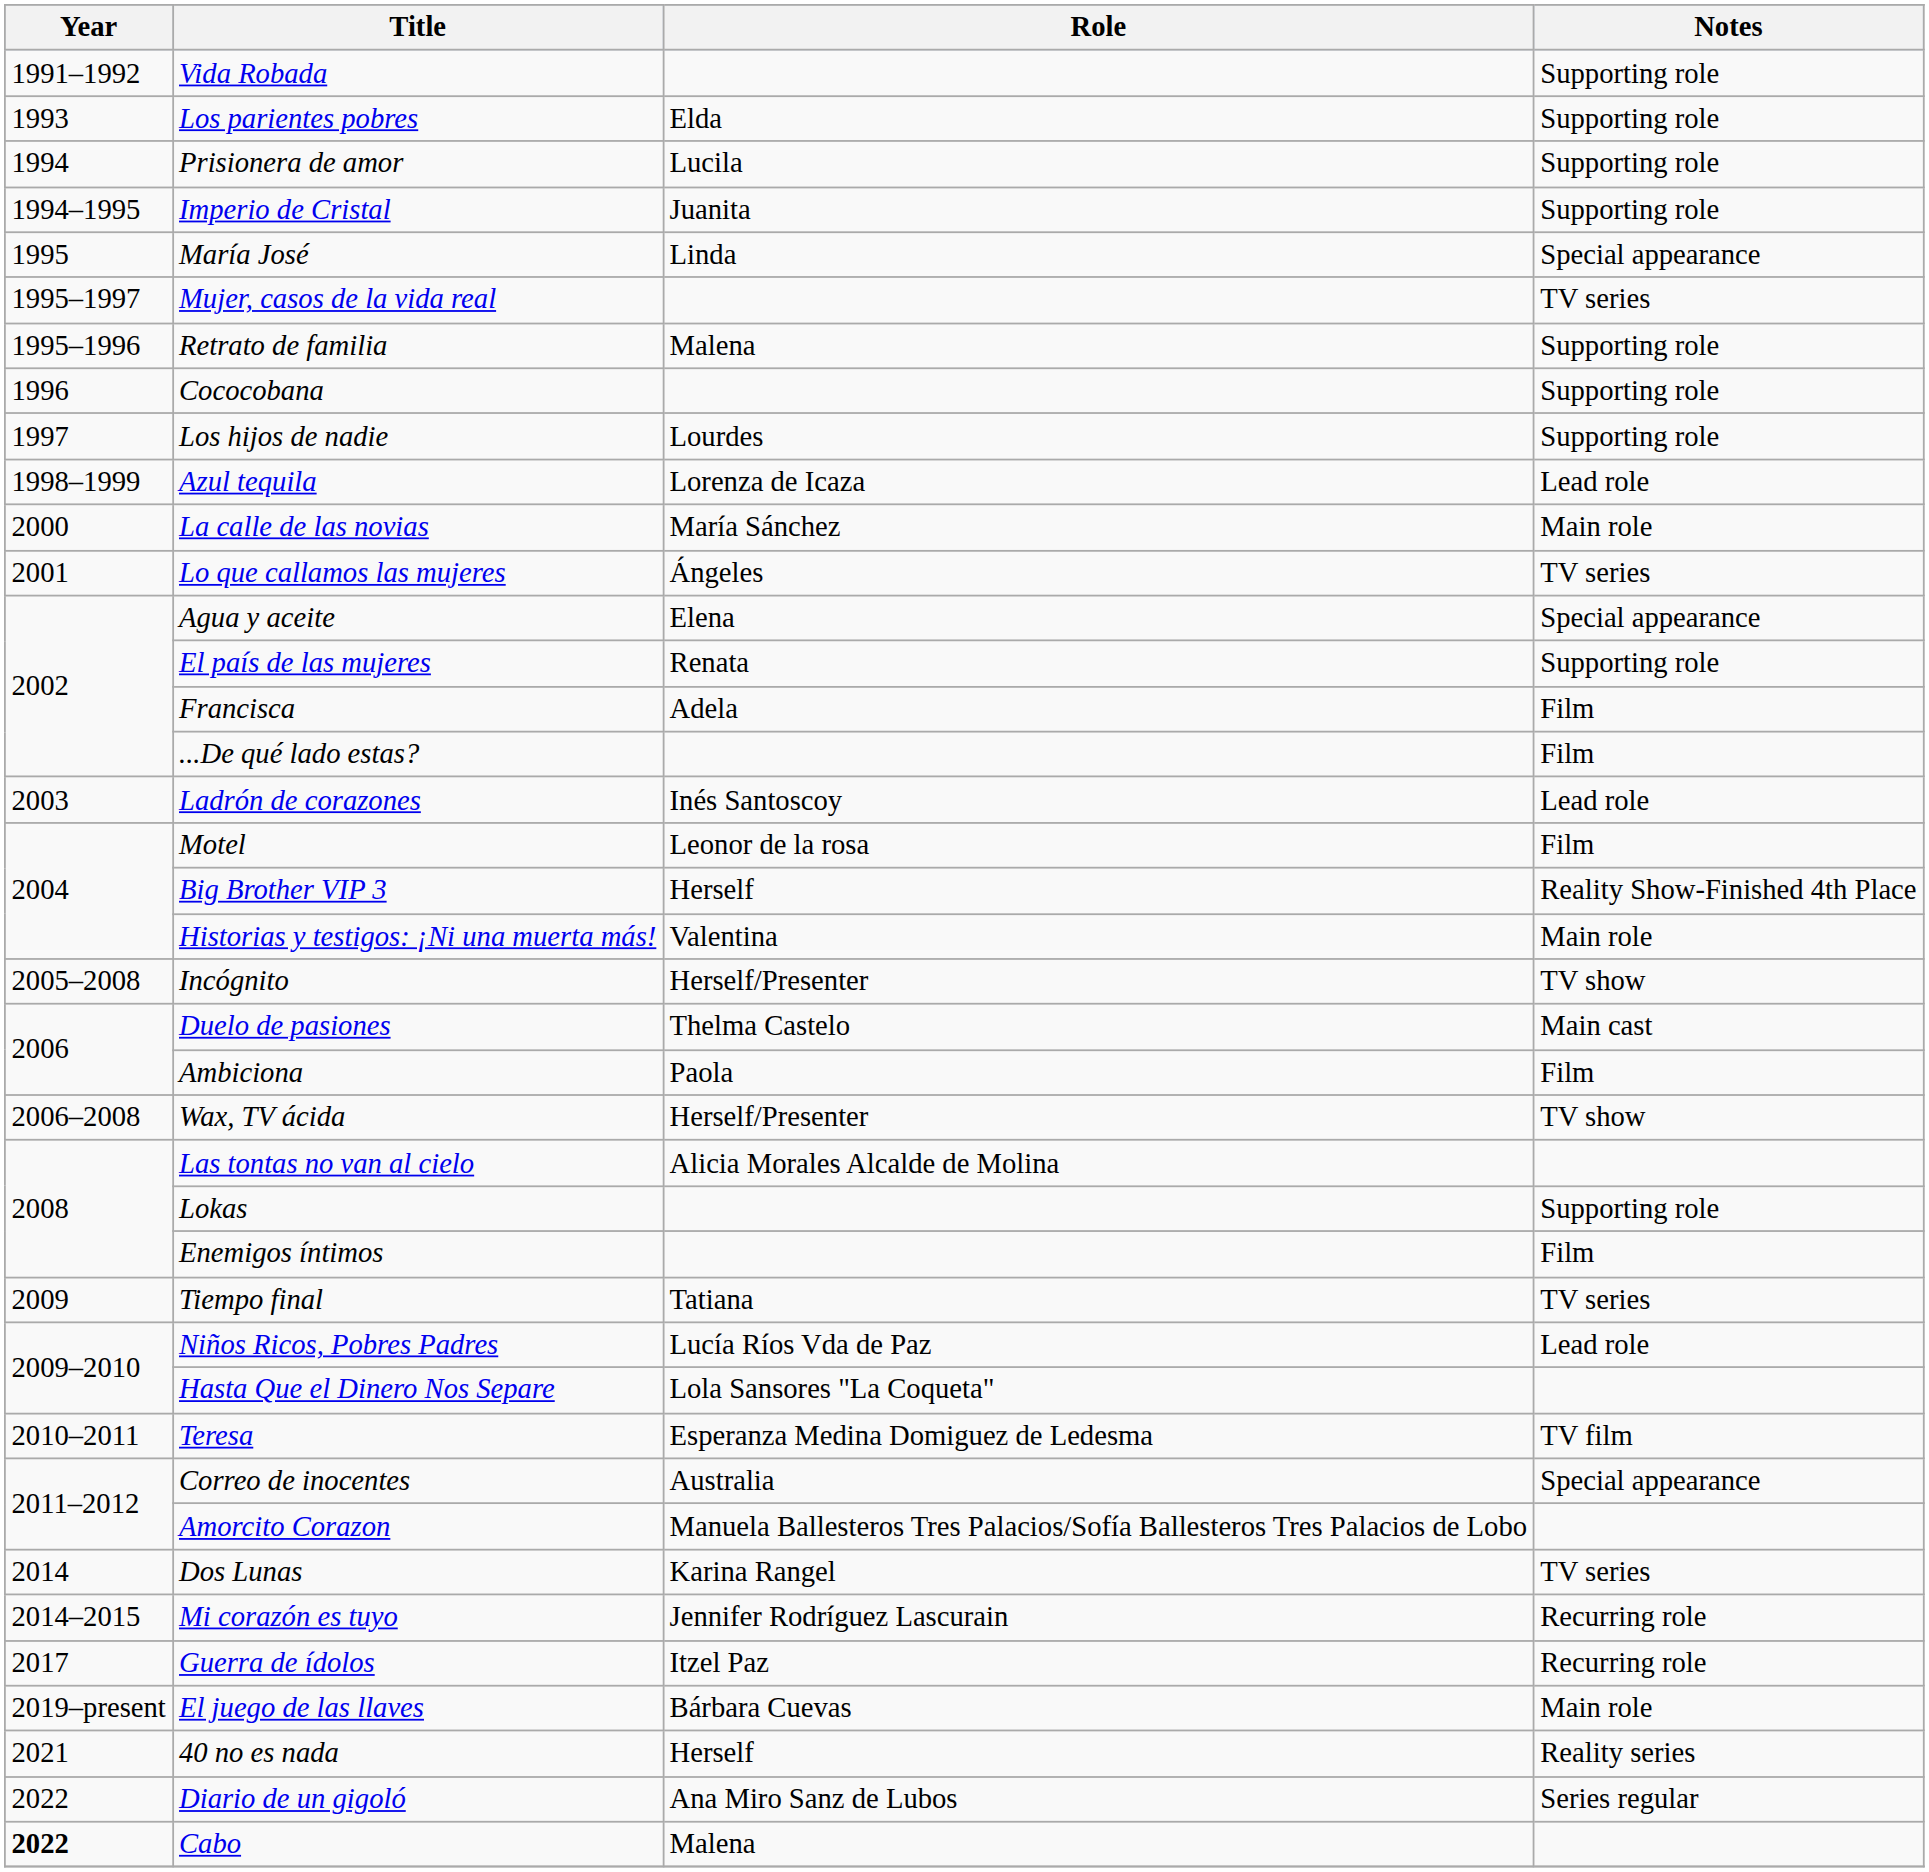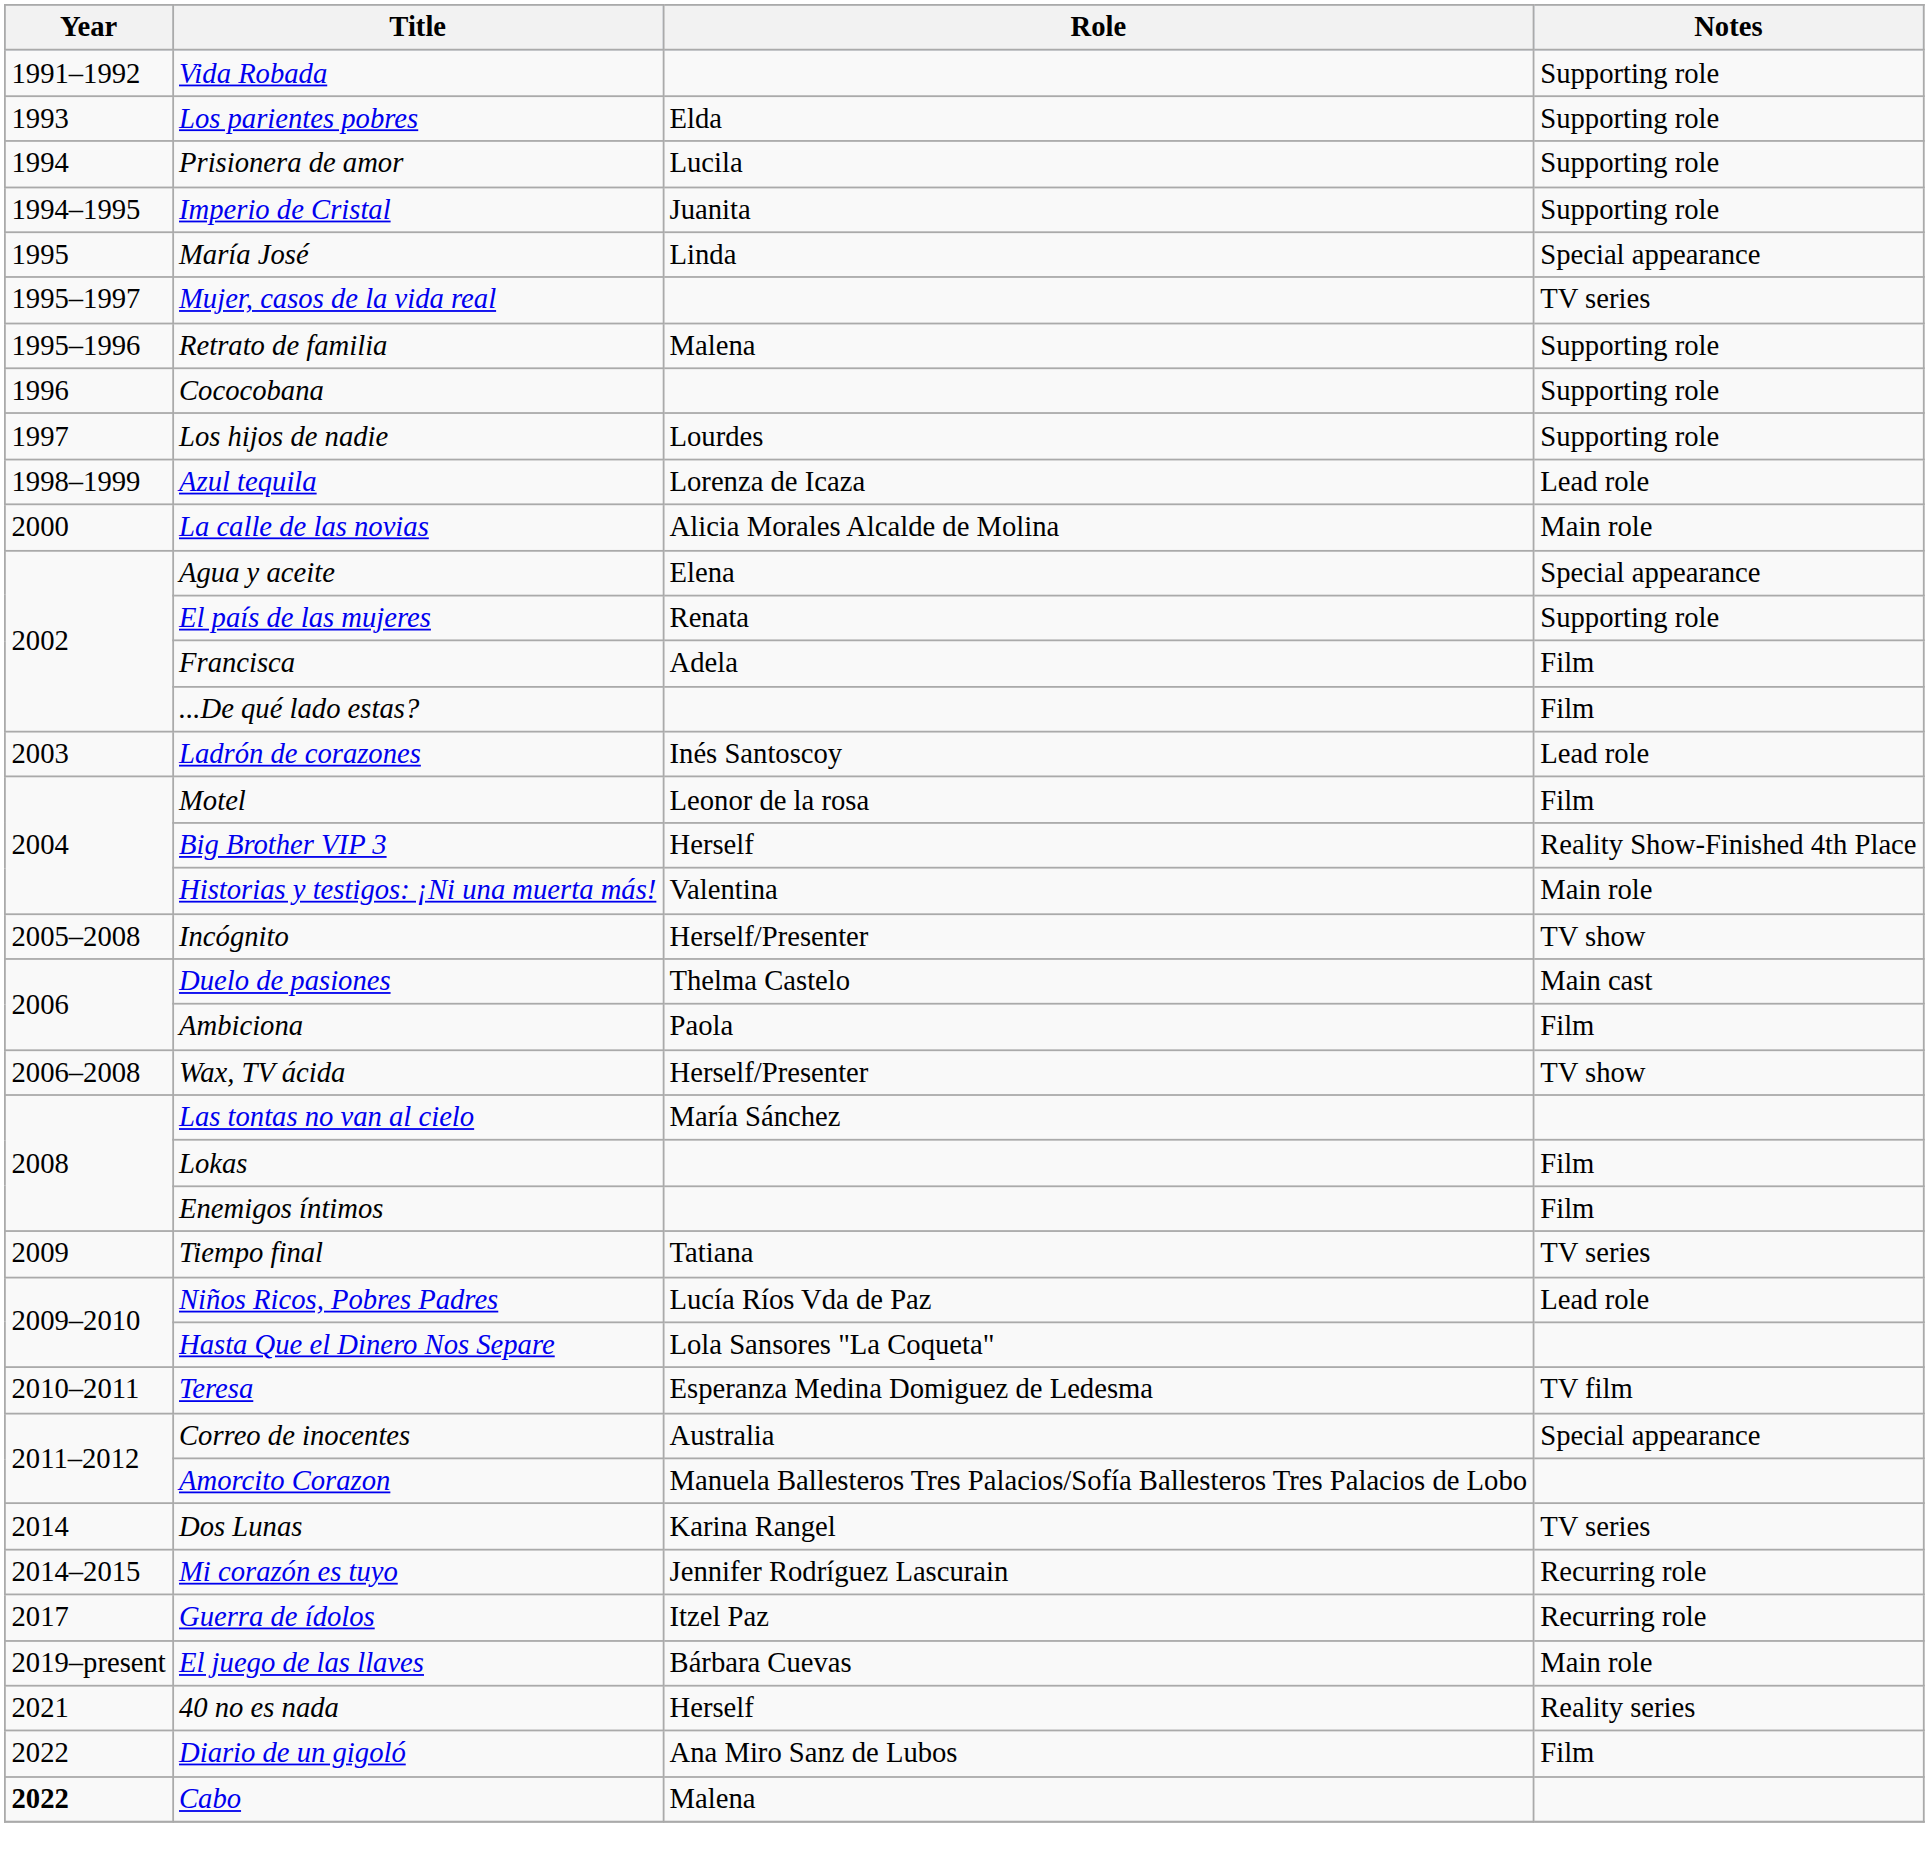La calle de las novias | Role: María Sánchez -> Alicia Morales Alcalde de Molina
- row: 2001 | Lo que callamos las mujeres | Ángeles | TV series
Las tontas no van al cielo | Role: Alicia Morales Alcalde de Molina -> María Sánchez
Lokas | Notes: Supporting role -> Film
Diario de un gigoló | Notes: Series regular -> Film
